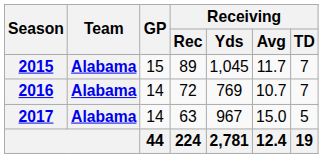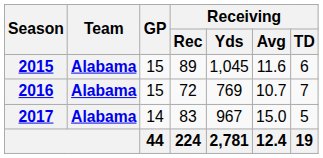2015 | Receiving / Avg: 11.7 -> 11.6
2015 | Receiving / TD: 7 -> 6
2016 | GP: 14 -> 15
2017 | Receiving / Rec: 63 -> 83
